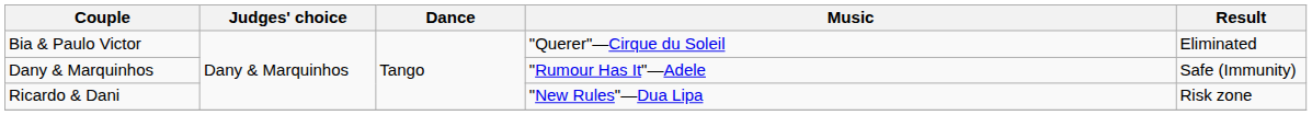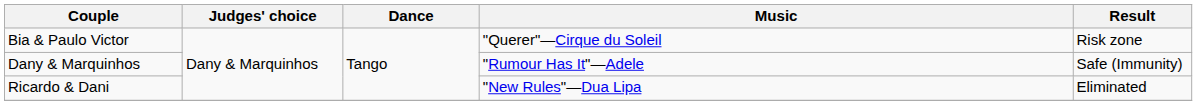Bia & Paulo Victor | Result: Eliminated -> Risk zone
Ricardo & Dani | Result: Risk zone -> Eliminated
